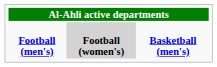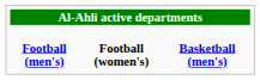Football (men's) | column 2: lightgrey background -> no background
